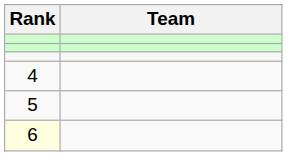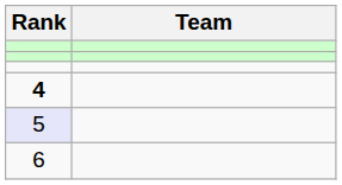row 5 | Rank: normal -> bold
row 6 | Rank: no background -> lavender background
row 7 | Rank: lightyellow background -> no background
